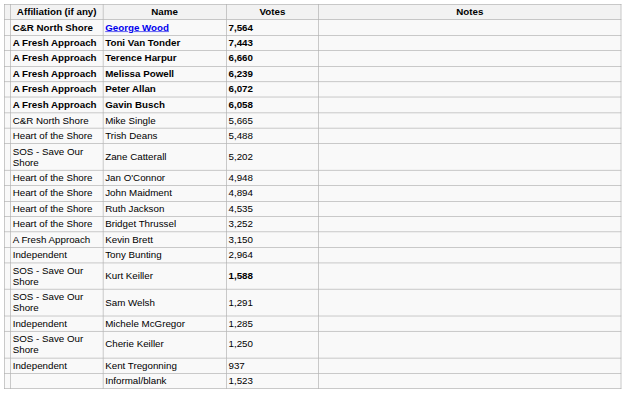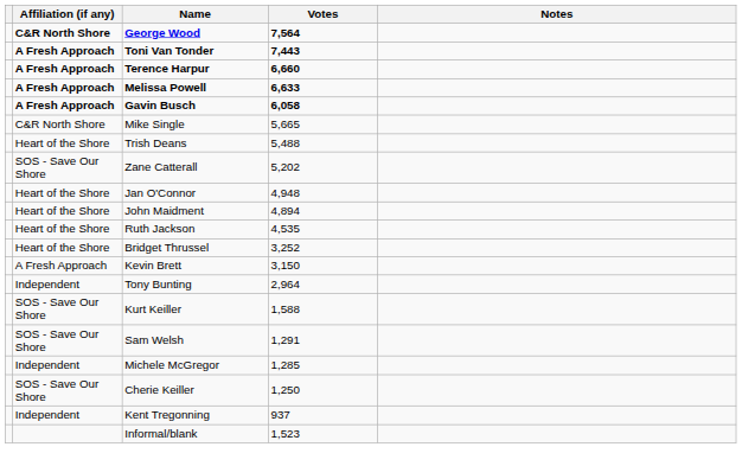Melissa Powell | Votes: 6,239 -> 6,633
- row: A Fresh Approach | Peter Allan | 6,072
Kurt Keiller | Votes: bold -> normal
